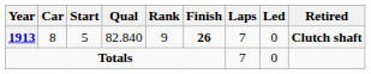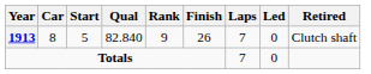1913 | Finish: bold -> normal
1913 | Retired: bold -> normal
